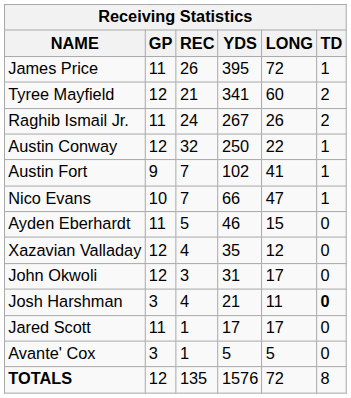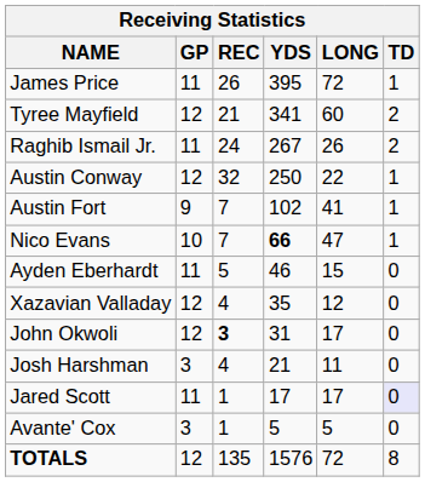Nico Evans | YDS: normal -> bold
John Okwoli | REC: normal -> bold
Josh Harshman | TD: bold -> normal
Jared Scott | TD: no background -> lavender background
